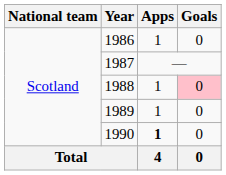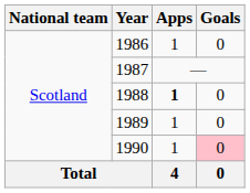1988 | Apps: normal -> bold
1988 | Goals: pink background -> no background
1990 | Apps: bold -> normal
1990 | Goals: no background -> pink background
